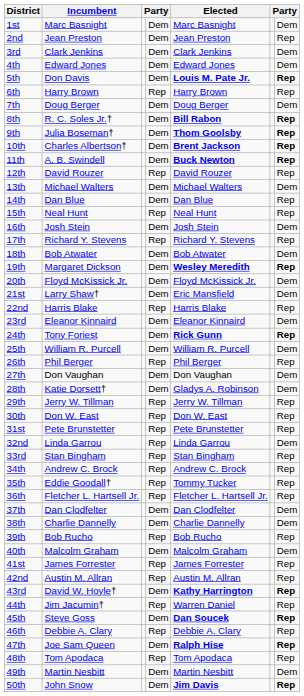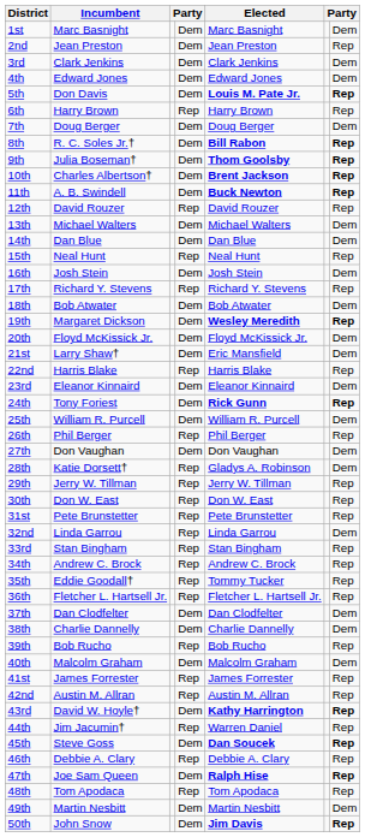14th | column 7: Rep -> Dem
28th | column 4: Dem -> Rep
